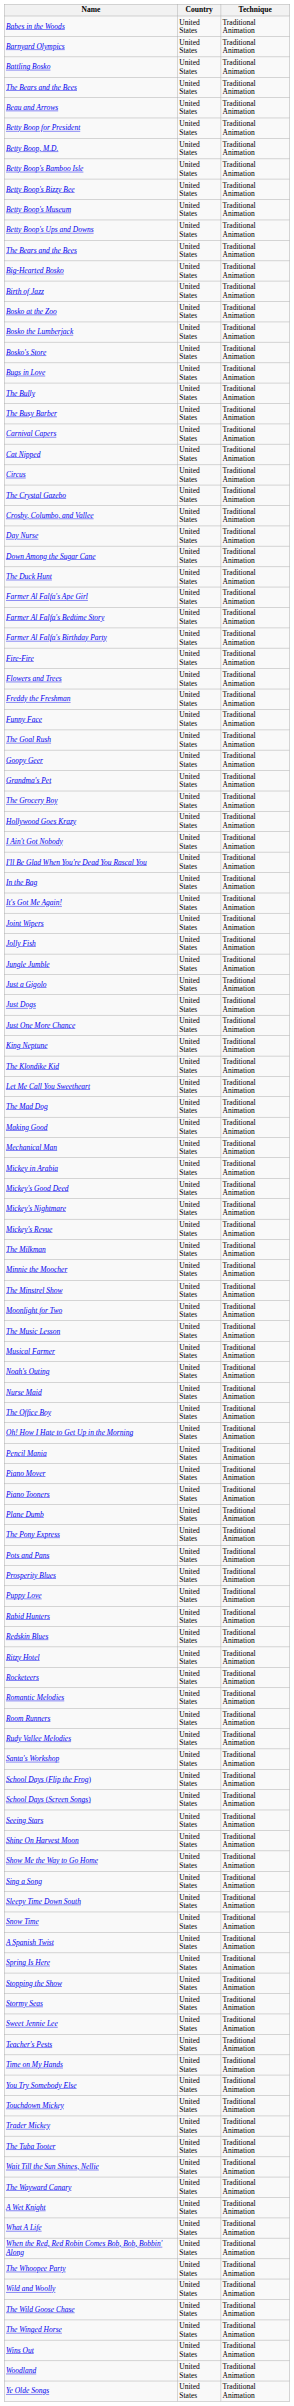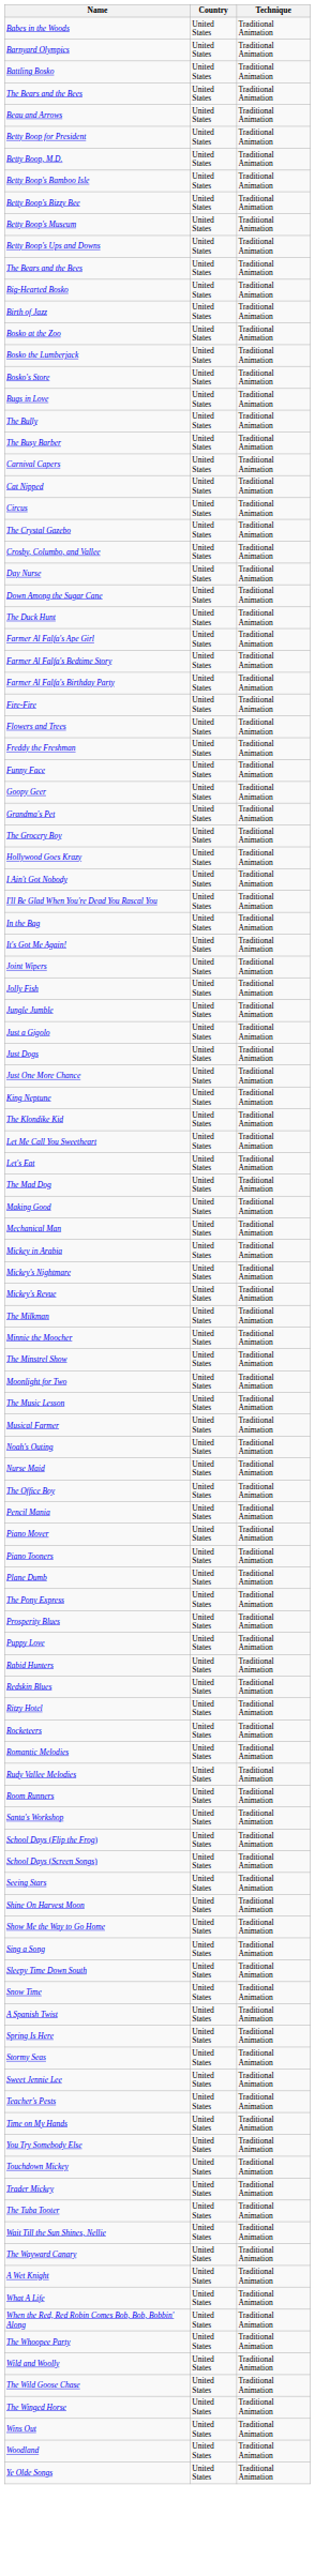- row: The Goal Rush | United States | Traditional Animation
+ row: Let's Eat | United States | Traditional Animation
- row: Mickey's Good Deed | United States | Traditional Animation
- row: Oh! How I Hate to Get Up in the Morning | United States | Traditional Animation
- row: Pots and Pans | United States | Traditional Animation
rows swapped: Room Runners <-> Rudy Vallee Melodies
- row: Stopping the Show | United States | Traditional Animation
